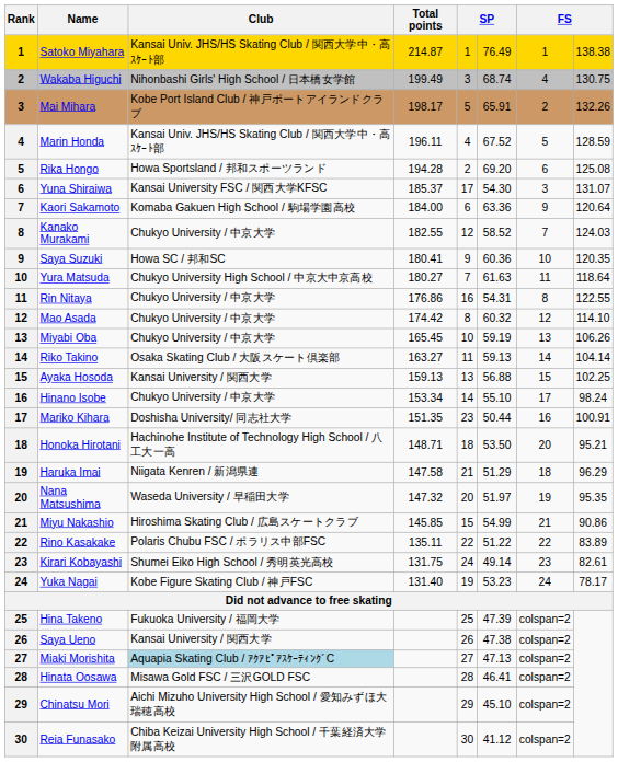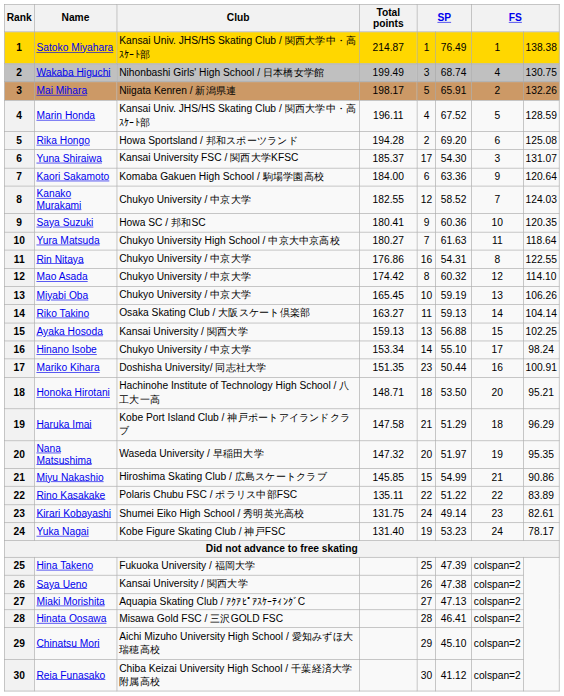Mai Mihara | Club: Kobe Port Island Club / 神戸ポートアイランドクラブ -> Niigata Kenren / 新潟県連
Haruka Imai | Club: Niigata Kenren / 新潟県連 -> Kobe Port Island Club / 神戸ポートアイランドクラブ
Miaki Morishita | Club: lightblue background -> no background
